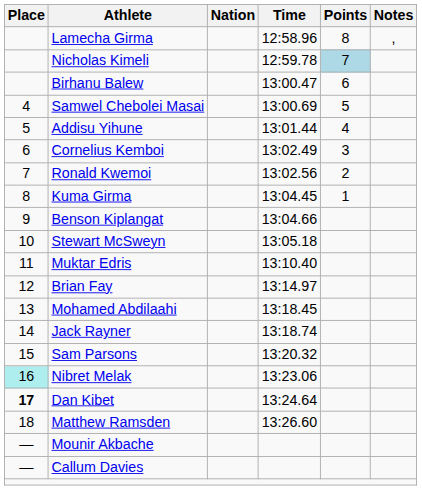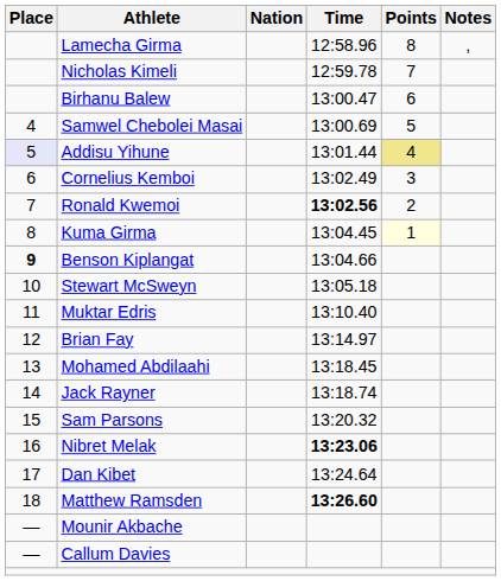Nicholas Kimeli | Points: lightblue background -> no background
Addisu Yihune | Place: no background -> lavender background
Addisu Yihune | Points: no background -> khaki background
Ronald Kwemoi | Time: normal -> bold
Kuma Girma | Points: no background -> lightyellow background
Benson Kiplangat | Place: normal -> bold
Nibret Melak | Place: paleturquoise background -> no background
Nibret Melak | Time: normal -> bold
Dan Kibet | Place: bold -> normal
Matthew Ramsden | Time: normal -> bold
